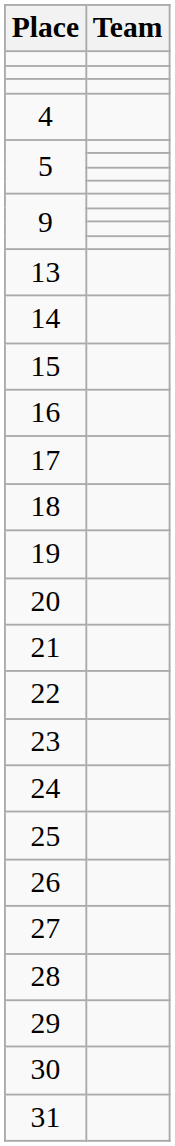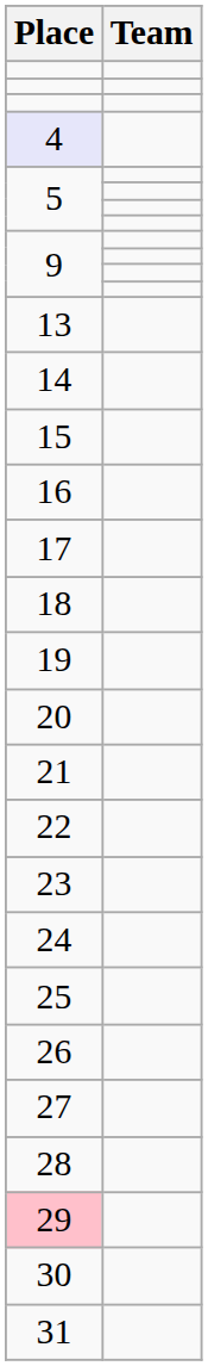row 5 | Place: no background -> lavender background
row 30 | Place: no background -> pink background
